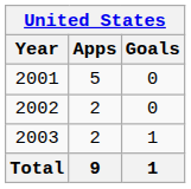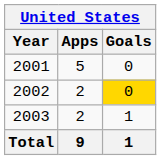2002 | Goals: no background -> gold background
